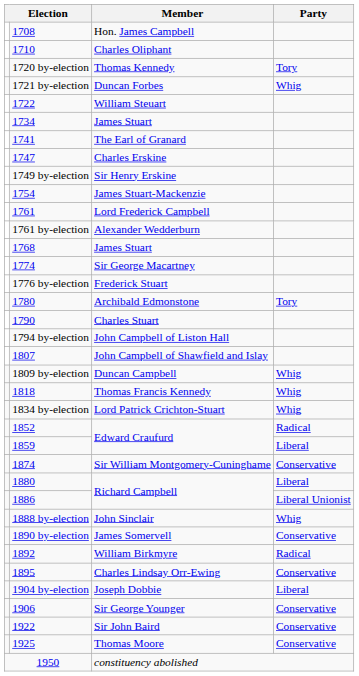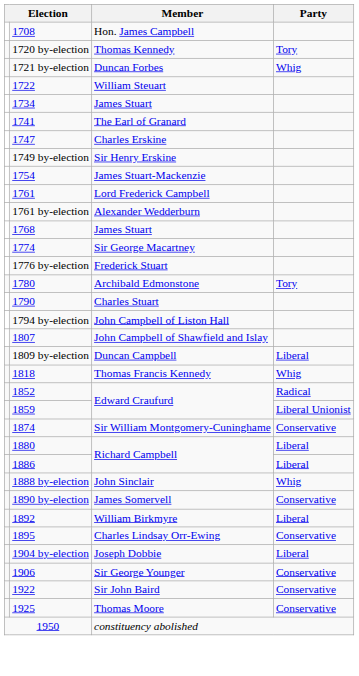- row: 1710 | Charles Oliphant
Duncan Campbell | Party: Whig -> Liberal
- row: 1834 by-election | Lord Patrick Crichton-Stuart | Whig
1859 / Edward Craufurd | Party: Liberal -> Liberal Unionist
1886 / Richard Campbell | Party: Liberal Unionist -> Liberal
William Birkmyre | Party: Radical -> Liberal
